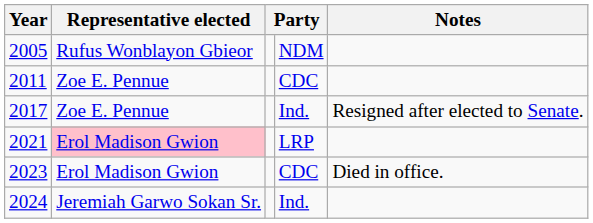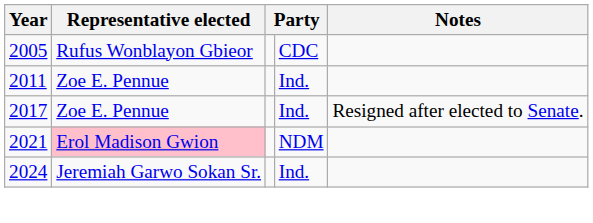2005 | column 4: NDM -> CDC
2011 | column 4: CDC -> Ind.
2021 | column 4: LRP -> NDM
- row: 2023 | Erol Madison Gwion | CDC | Died in office.
